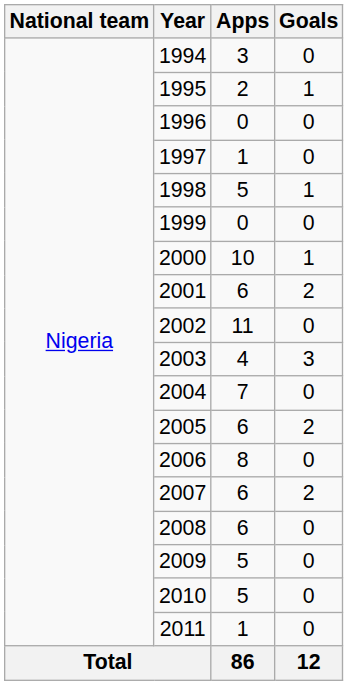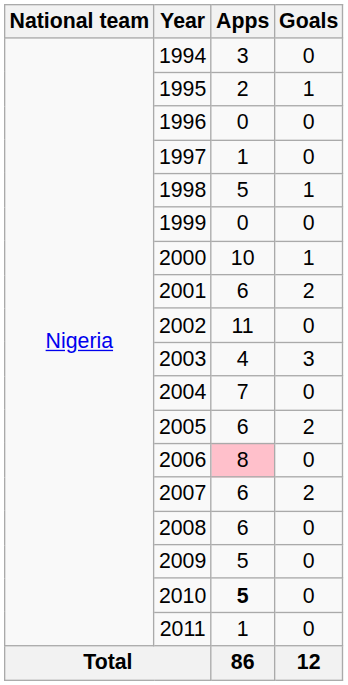2006 | Apps: no background -> pink background
2010 | Apps: normal -> bold
